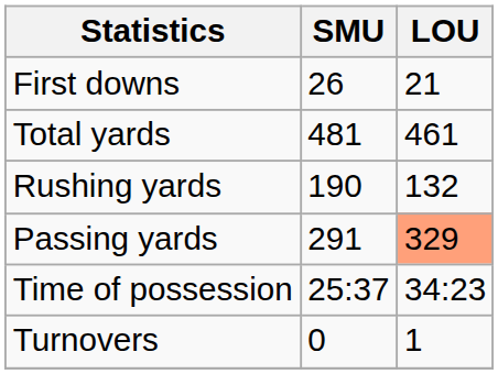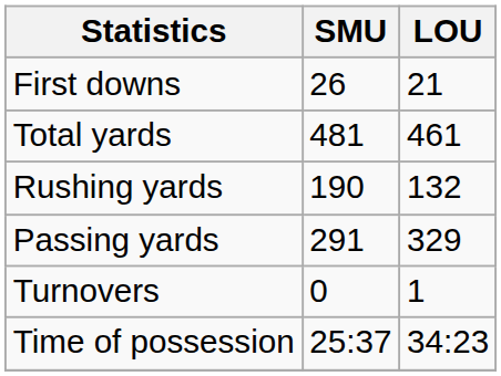Passing yards | LOU: lightsalmon background -> no background
rows swapped: Turnovers <-> Time of possession
